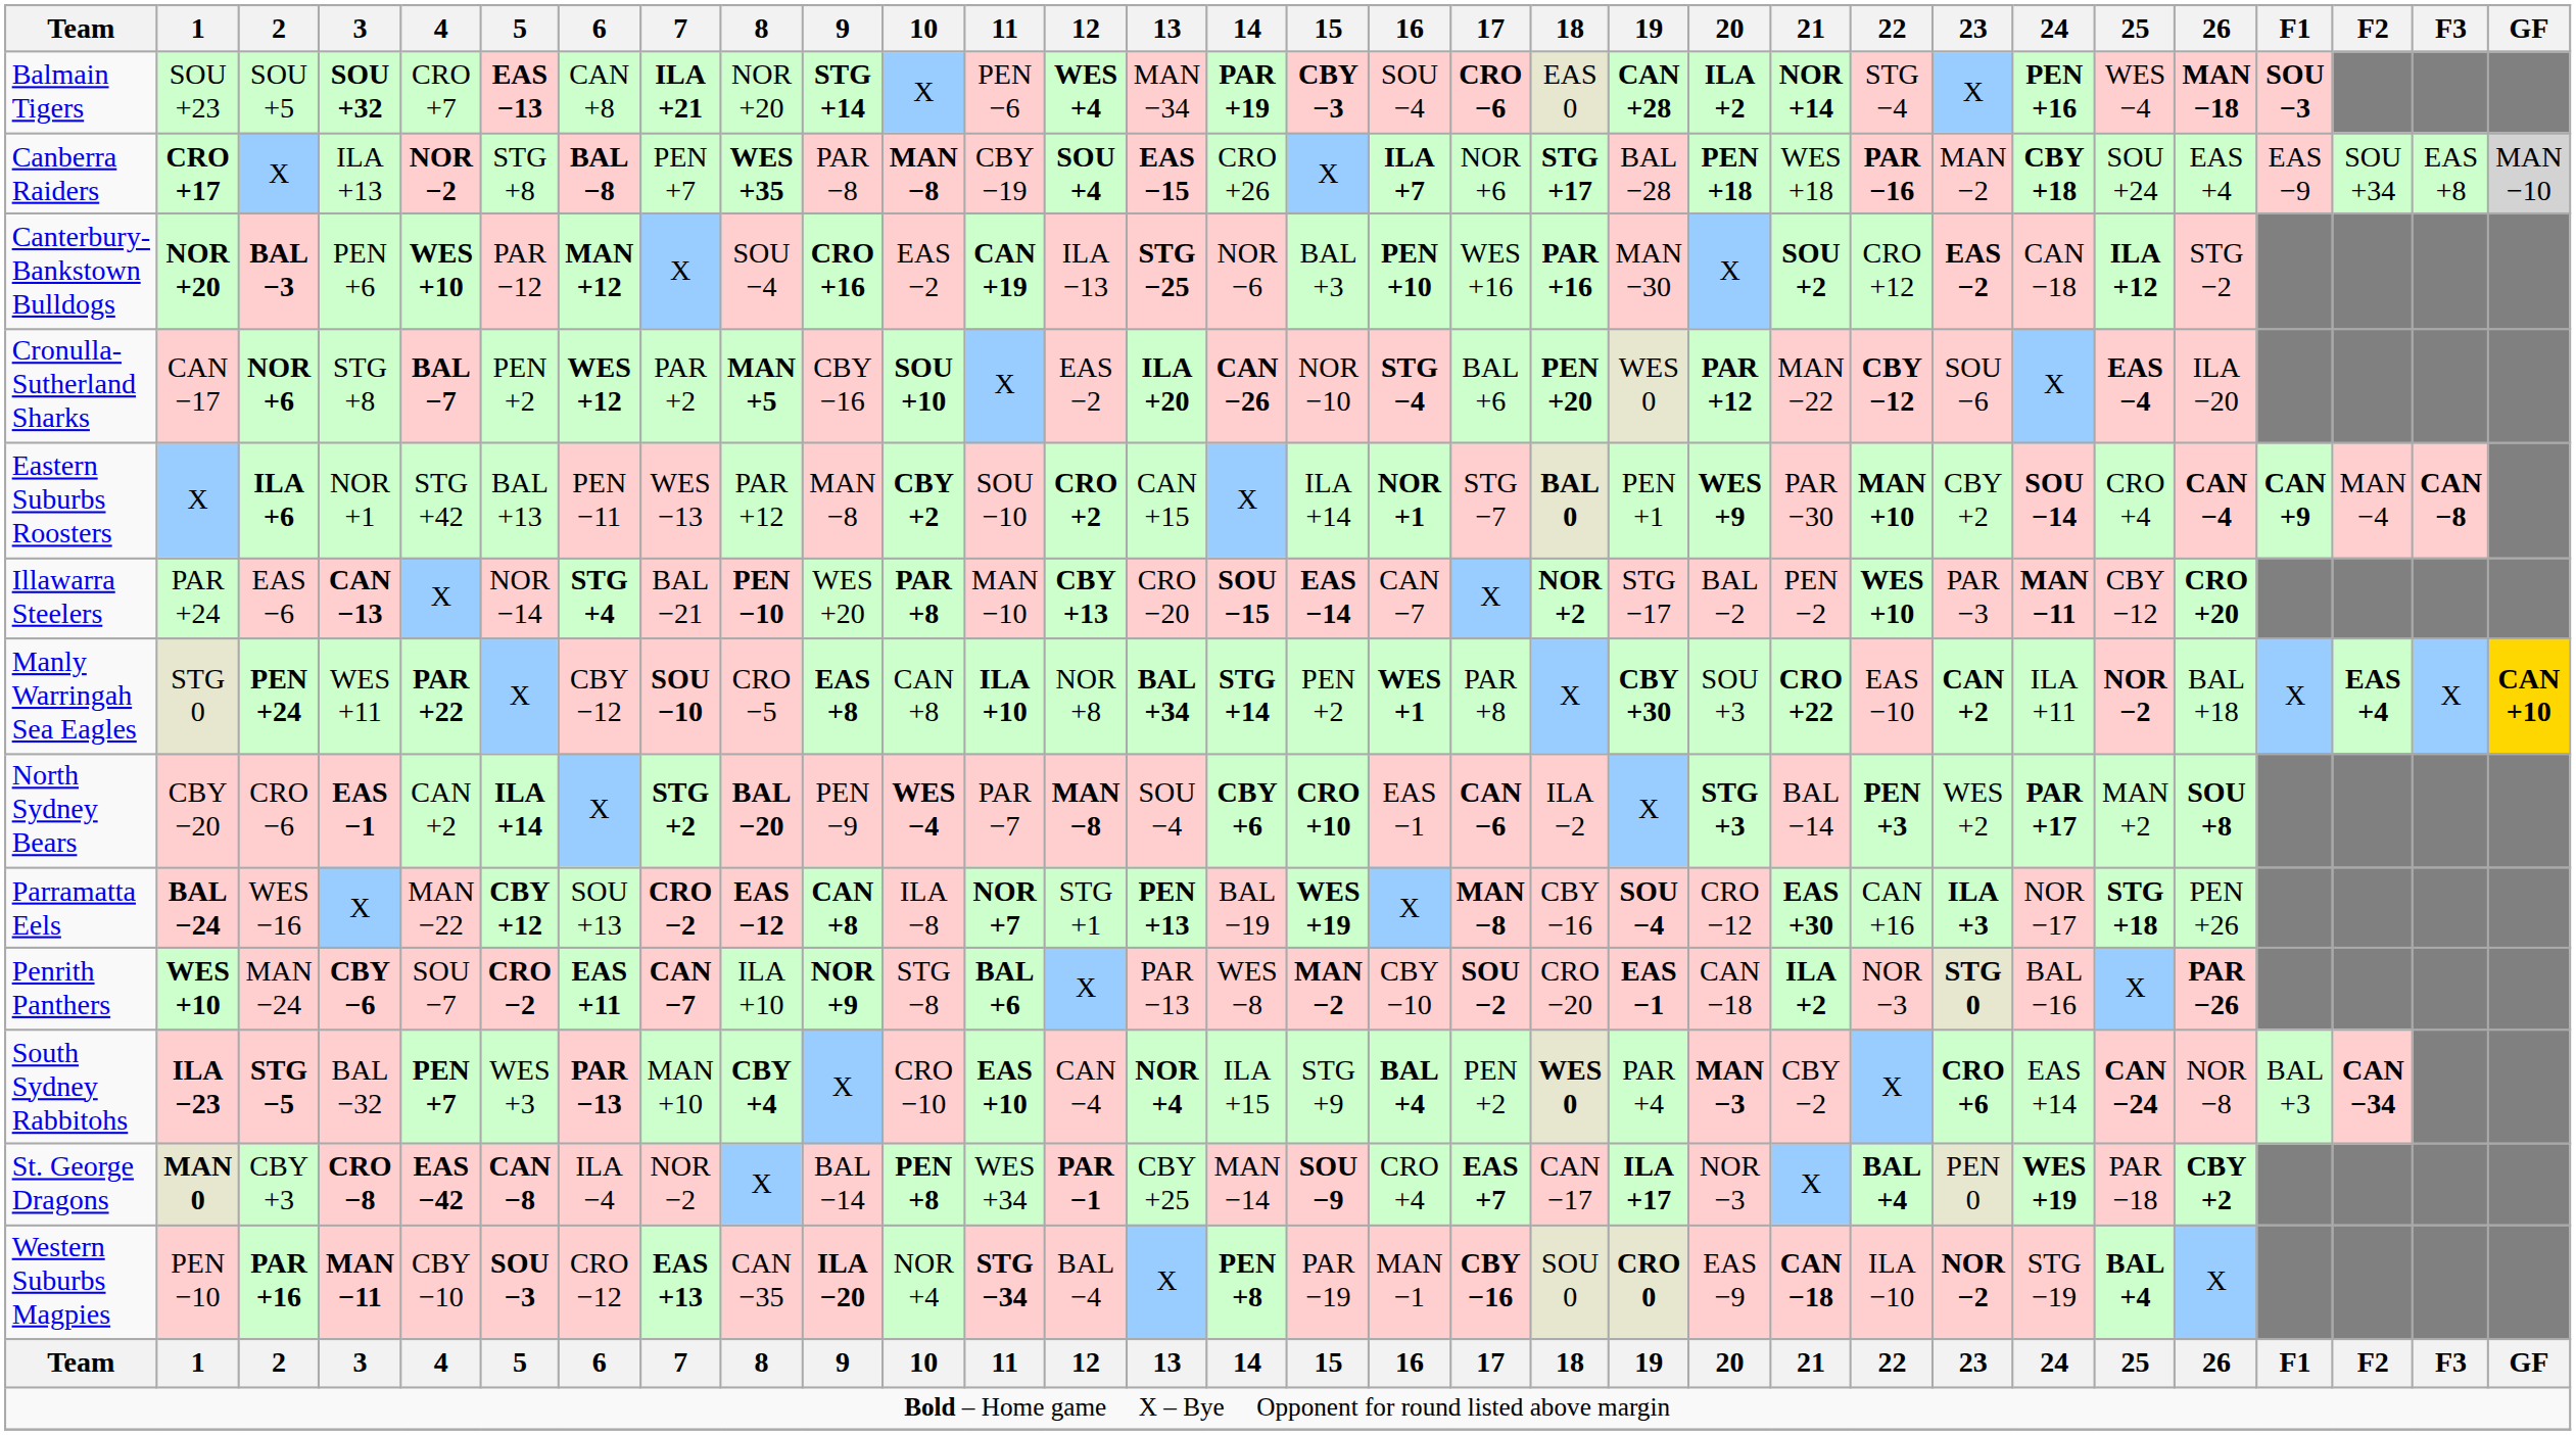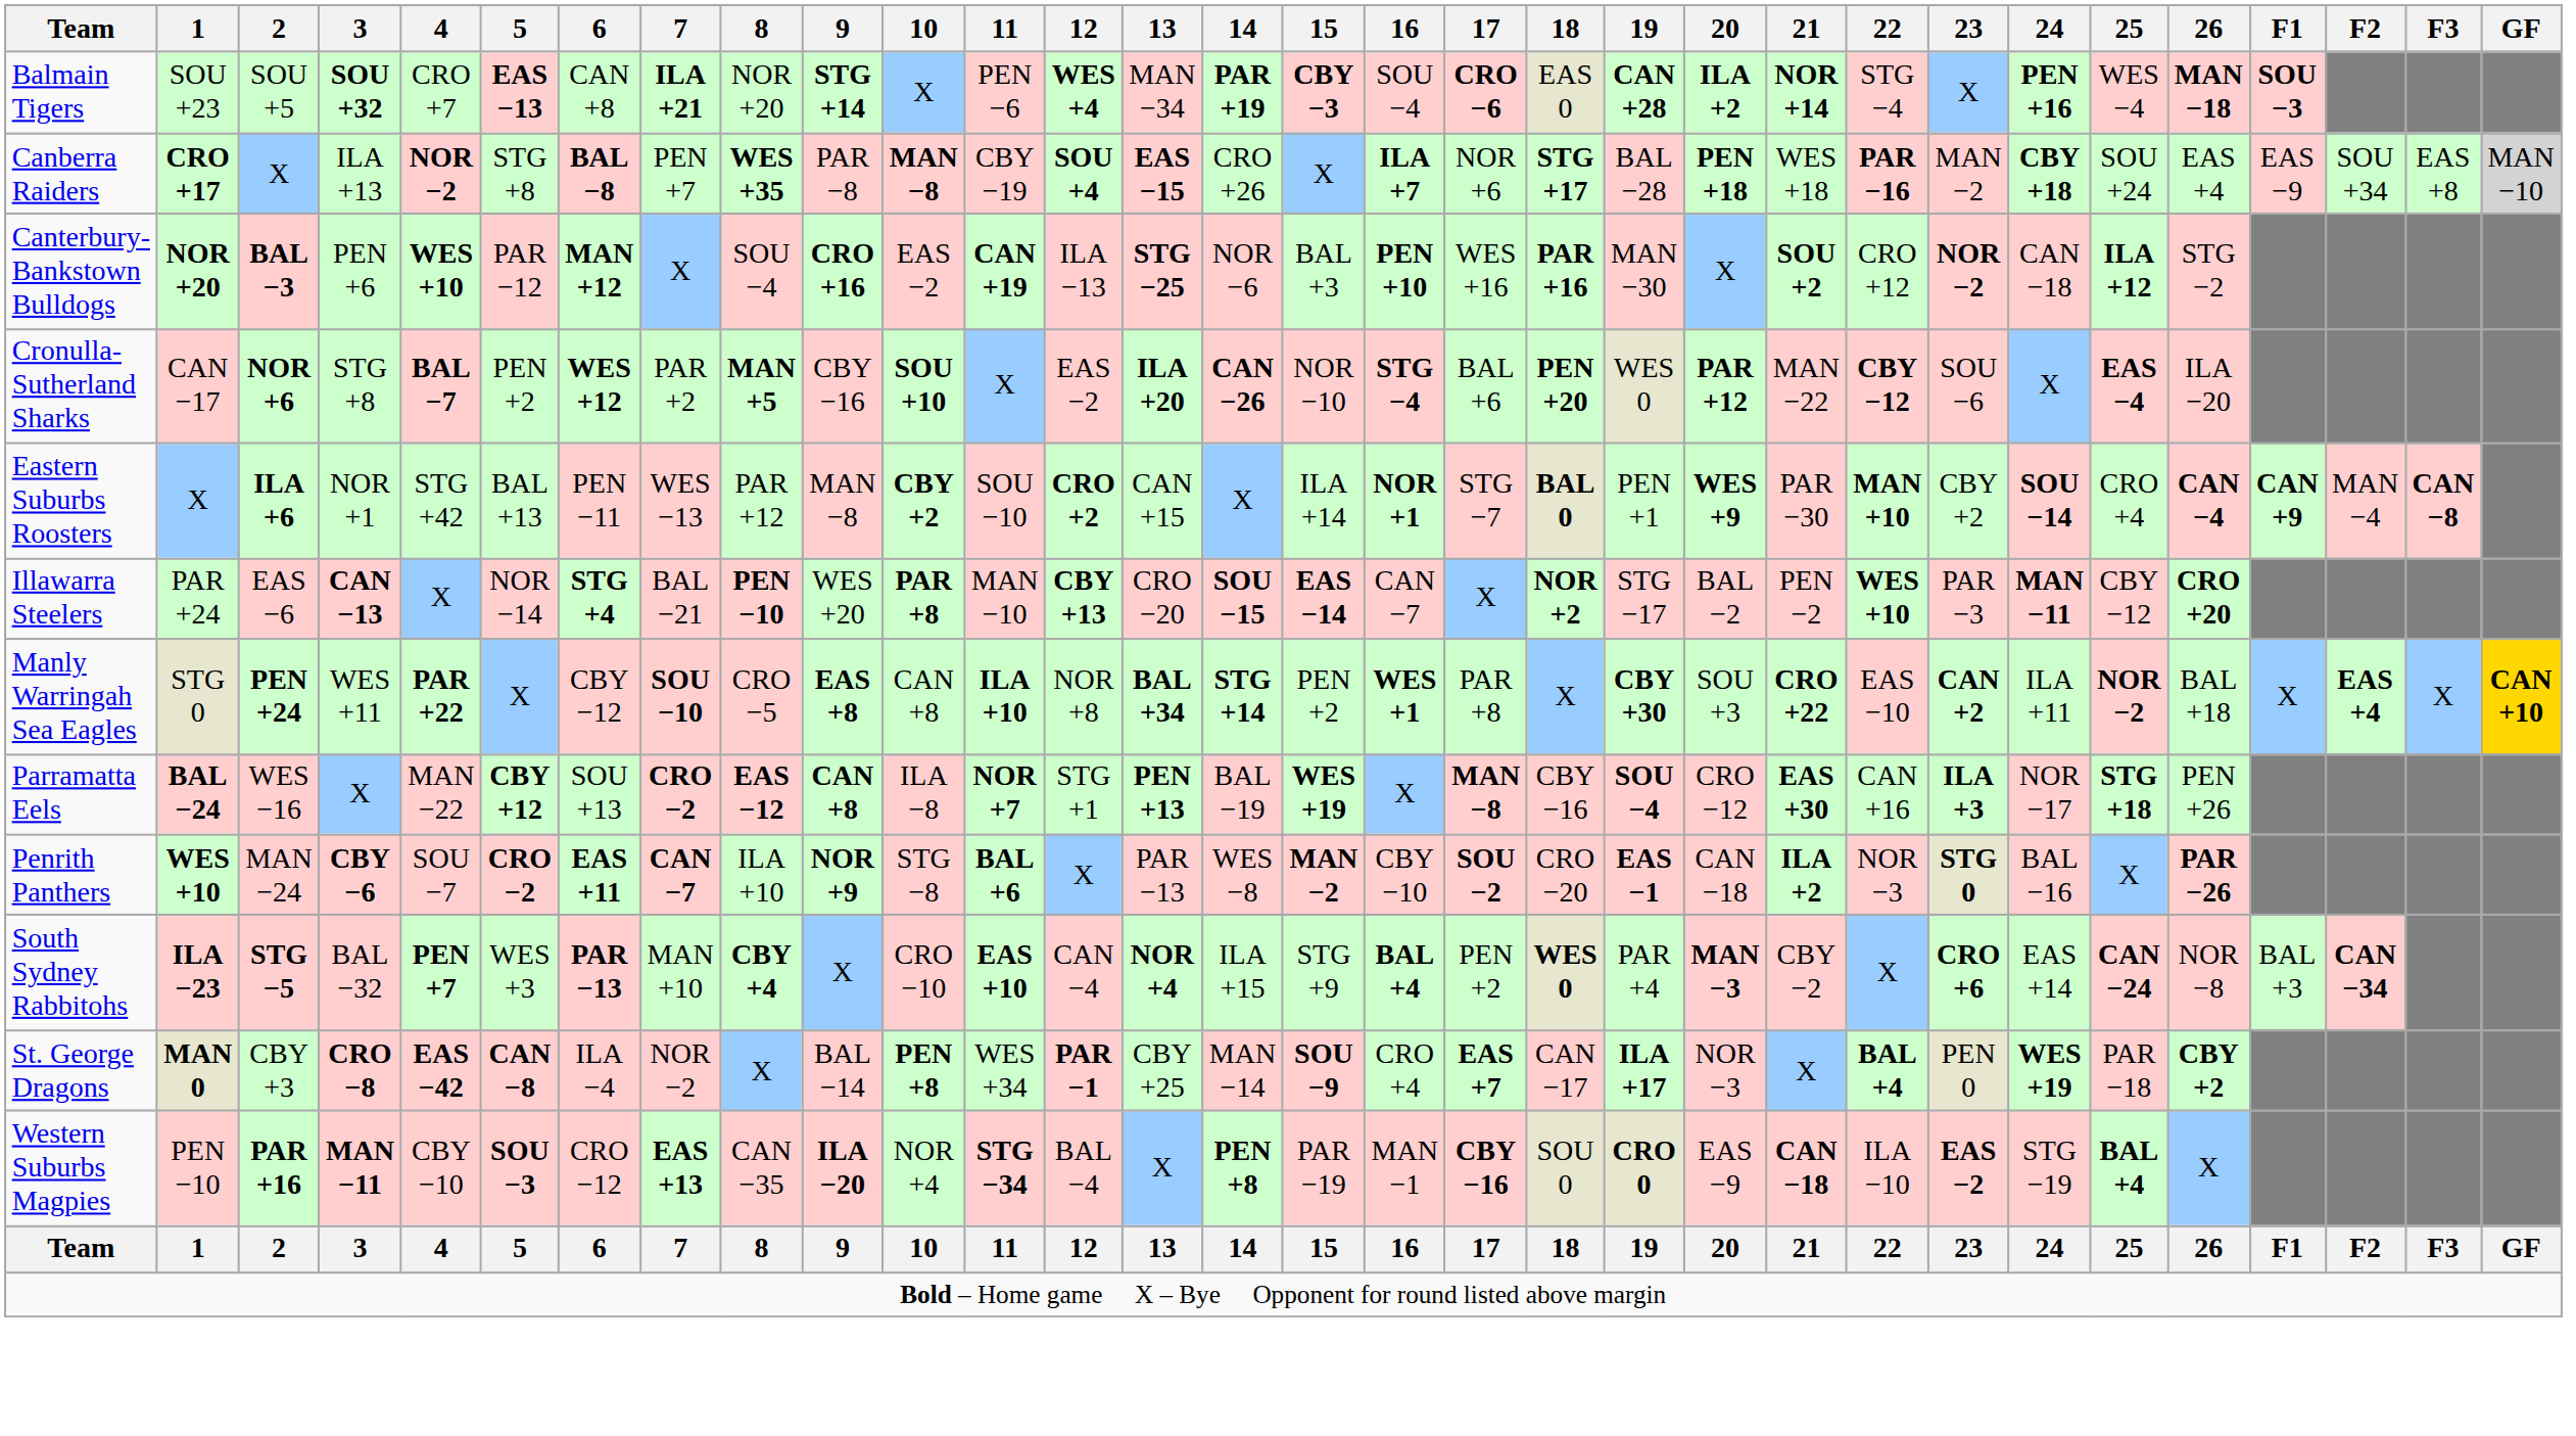Canterbury-Bankstown Bulldogs | 23: EAS −2 -> NOR −2
- row: North Sydney Bears | CBY −20 | CRO −6 | EAS −1 | CAN +2 | ILA +14 | X | STG +2 | BAL −20 | PEN −9 | WES −4 | PAR −7 | MAN −8 | SOU −4 | CBY +6 | CRO +10 | EAS −1 | CAN −6 | ILA −2 | X | STG +3 | BAL −14 | PEN +3 | WES +2 | PAR +17 | MAN +2 | SOU +8
Western Suburbs Magpies | 23: NOR −2 -> EAS −2
